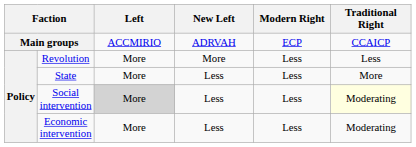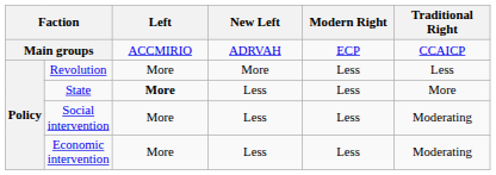State | Left: normal -> bold
Social intervention | Left: lightgrey background -> no background
Social intervention | Traditional Right: lightyellow background -> no background
